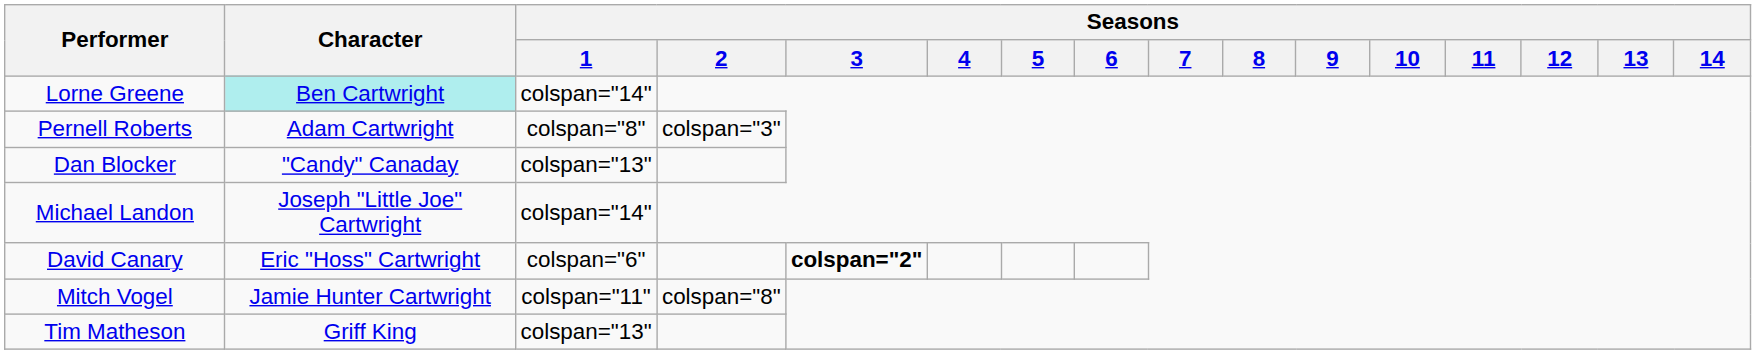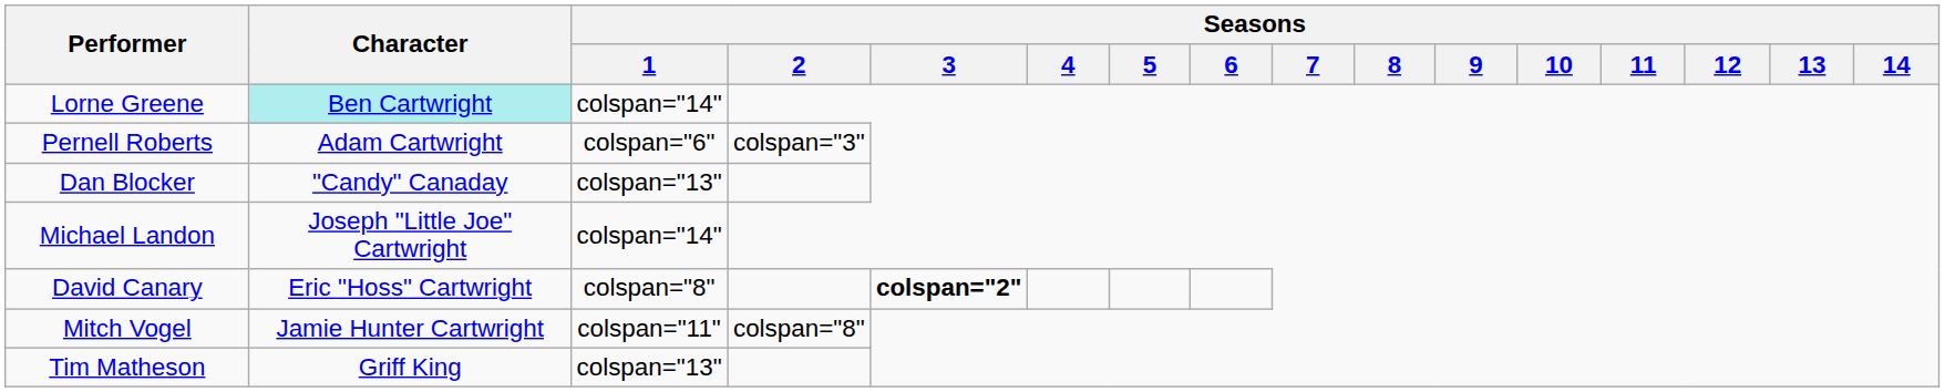Pernell Roberts | Seasons / 1: colspan="8" -> colspan="6"
David Canary | Seasons / 1: colspan="6" -> colspan="8"
